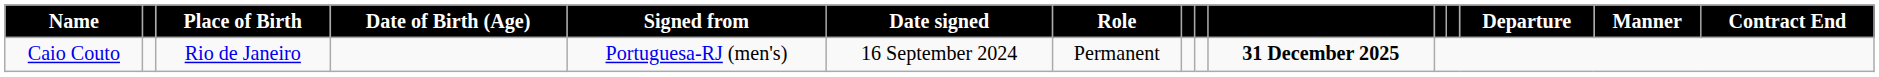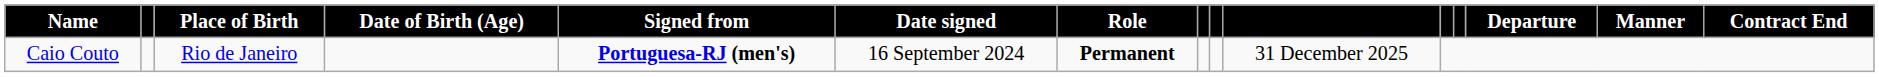Caio Couto | Signed from: normal -> bold
Caio Couto | Role: normal -> bold
Caio Couto | column 10: bold -> normal
